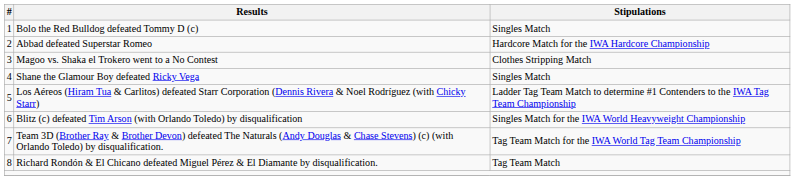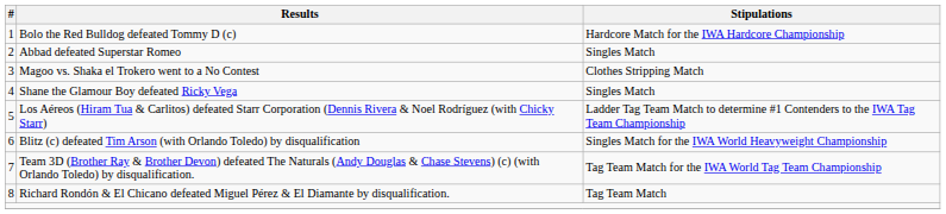Bolo the Red Bulldog defeated Tommy D (c) | Stipulations: Singles Match -> Hardcore Match for the IWA Hardcore Championship
Abbad defeated Superstar Romeo | Stipulations: Hardcore Match for the IWA Hardcore Championship -> Singles Match
